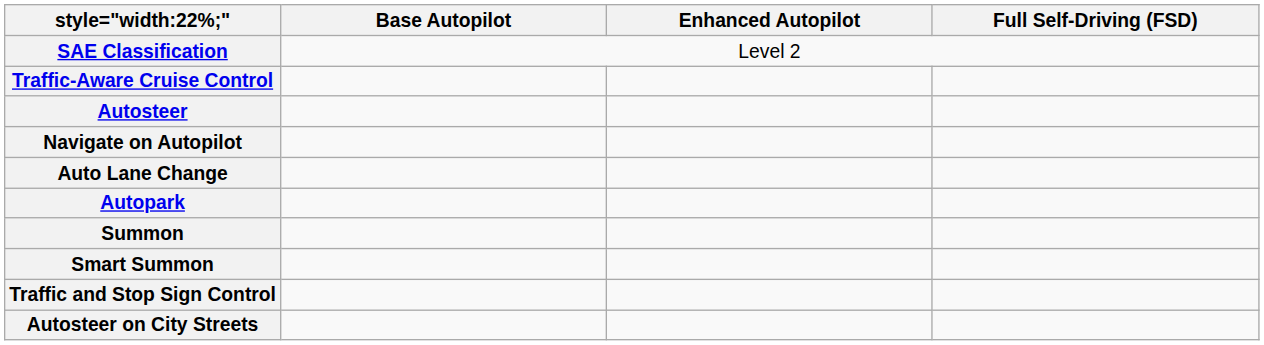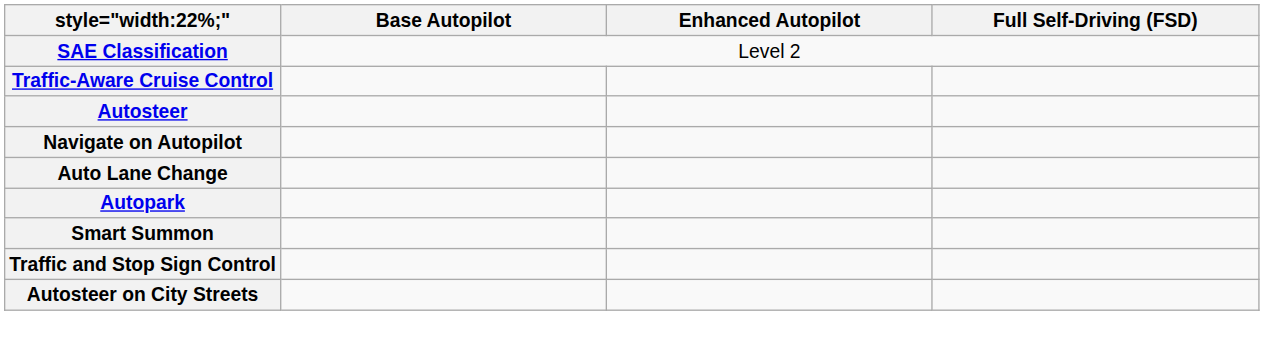- row: Summon
